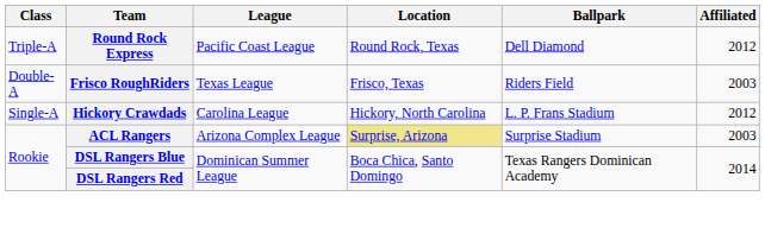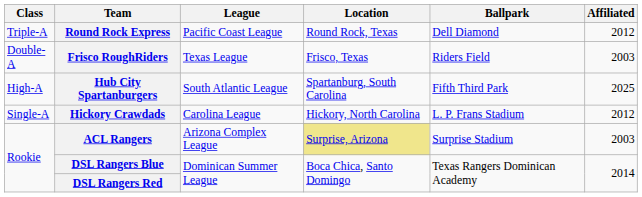+ row: High-A | Hub City Spartanburgers | South Atlantic League | Spartanburg, South Carolina | Fifth Third Park | 2025
